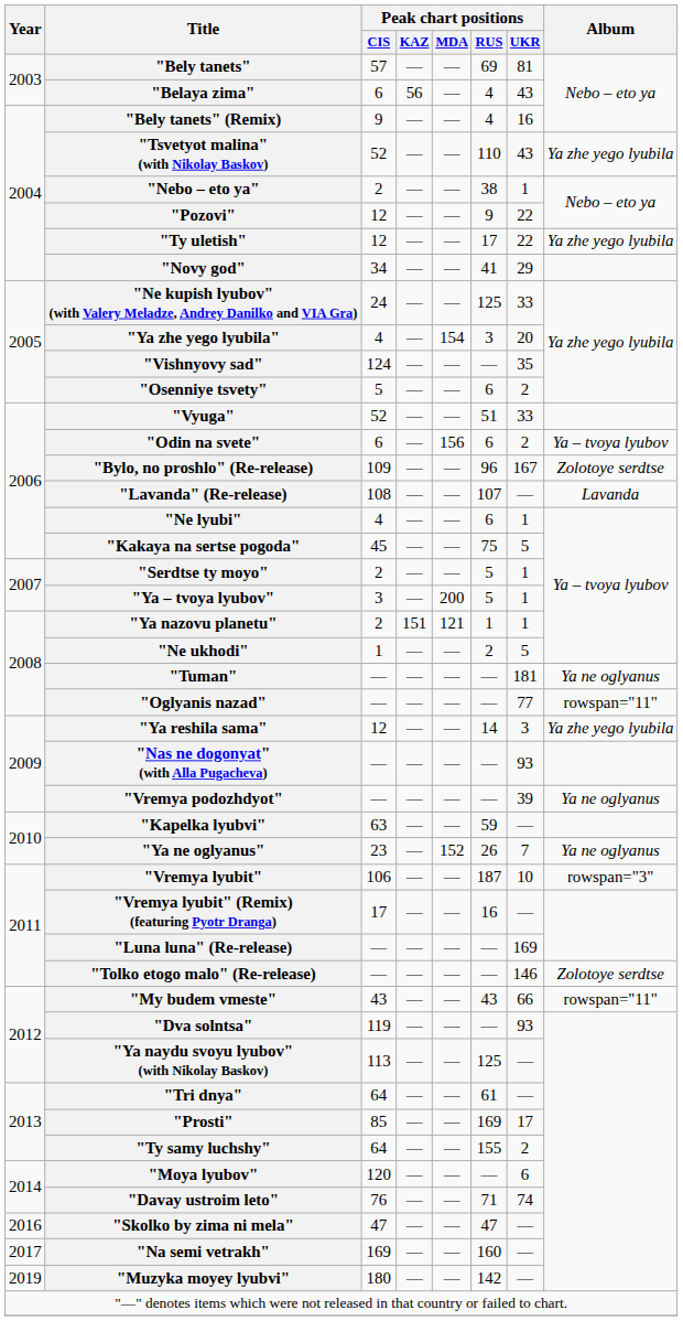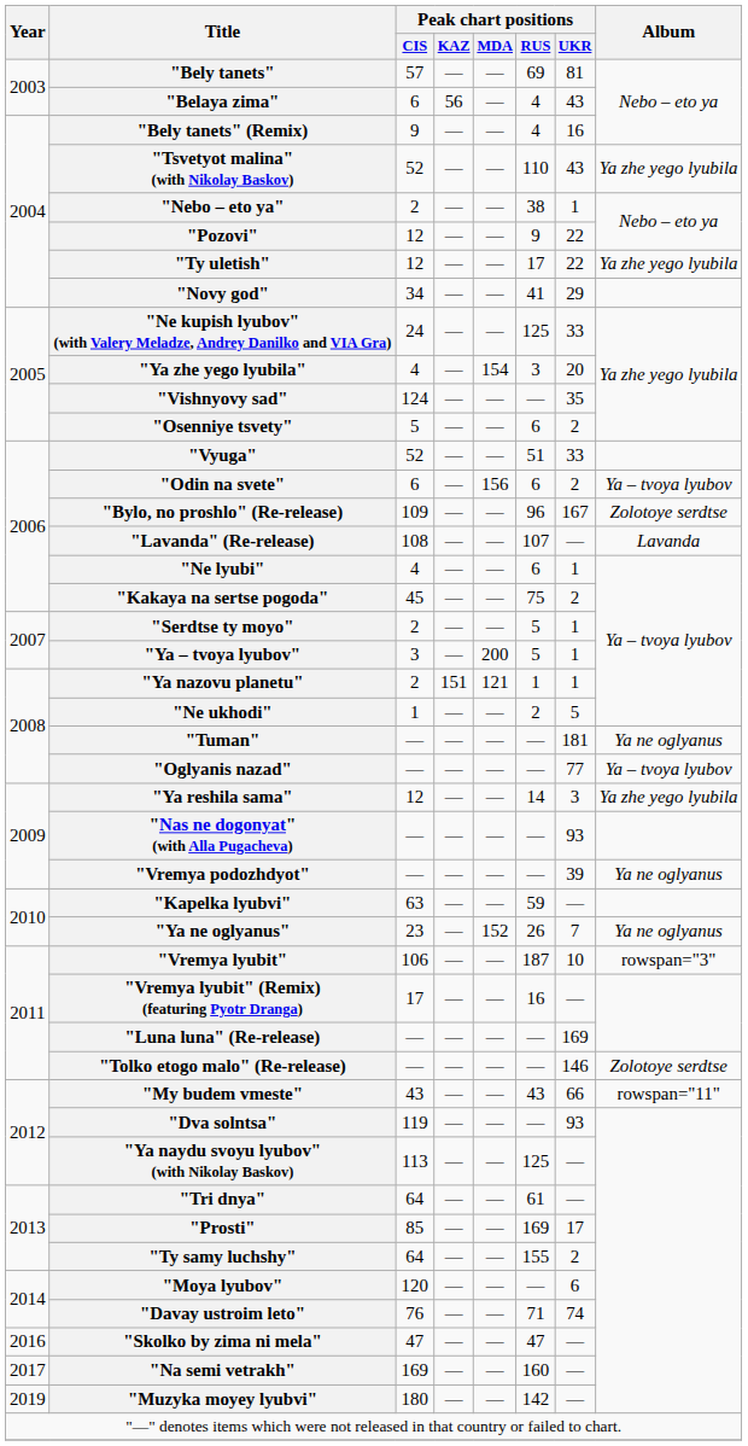"Kakaya na sertse pogoda" | Peak chart positions / UKR: 5 -> 2
"Oglyanis nazad" | Album: rowspan="11" -> Ya – tvoya lyubov
